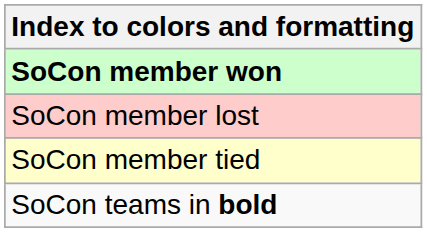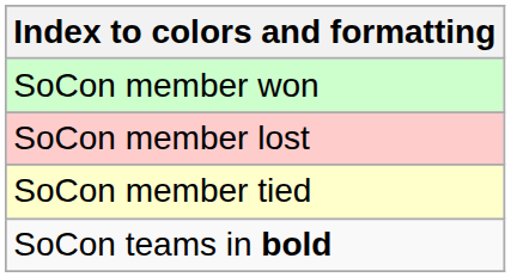row 2 | column 1: bold -> normal
